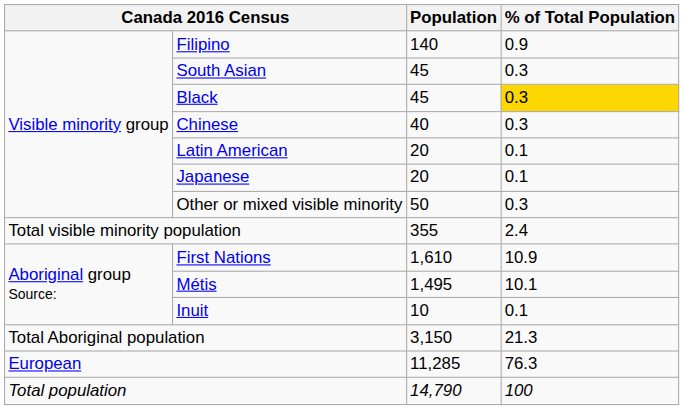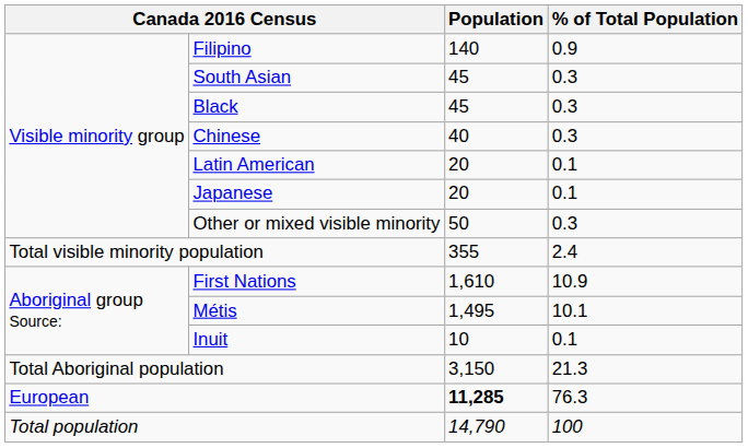Black | % of Total Population: gold background -> no background
European | Population: normal -> bold
